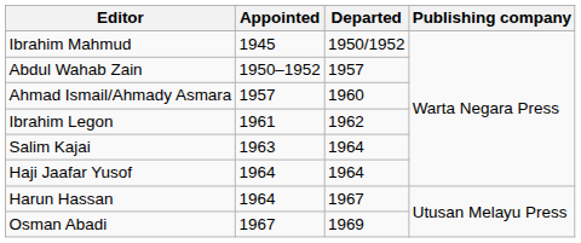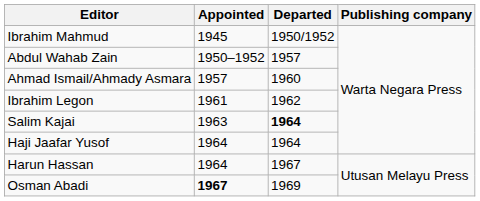Salim Kajai | Departed: normal -> bold
Osman Abadi | Appointed: normal -> bold
